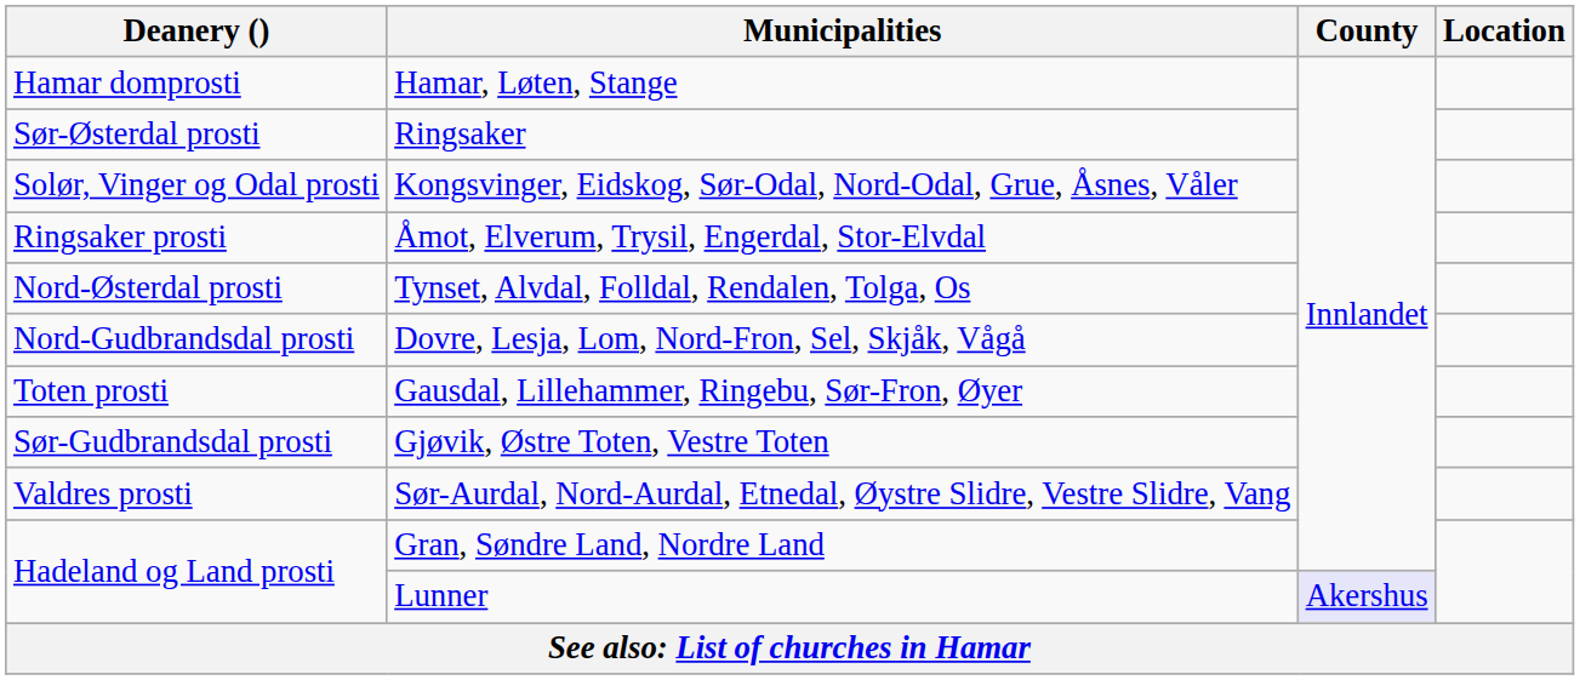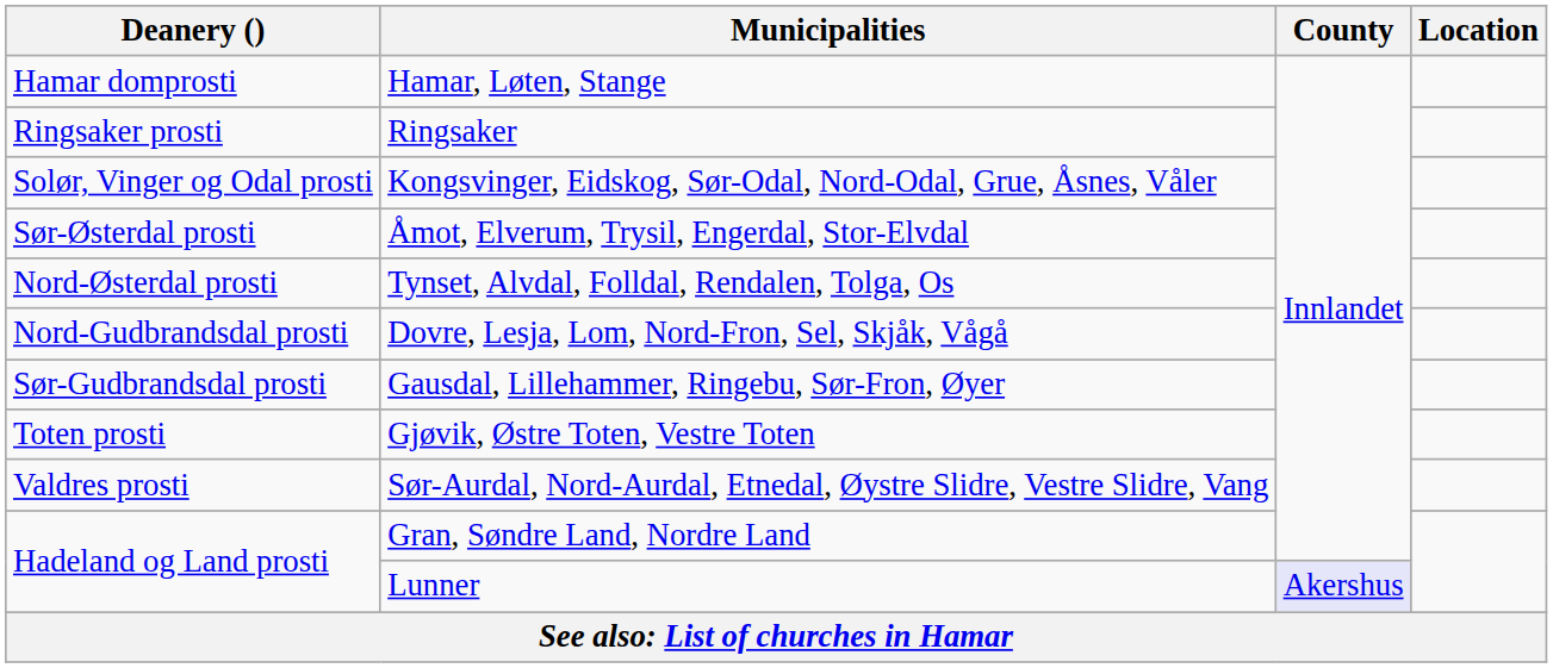Ringsaker | Deanery (): Sør-Østerdal prosti -> Ringsaker prosti
Åmot, Elverum, Trysil, Engerdal, Stor-Elvdal | Deanery (): Ringsaker prosti -> Sør-Østerdal prosti
Gausdal, Lillehammer, Ringebu, Sør-Fron, Øyer | Deanery (): Toten prosti -> Sør-Gudbrandsdal prosti
Gjøvik, Østre Toten, Vestre Toten | Deanery (): Sør-Gudbrandsdal prosti -> Toten prosti
